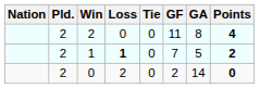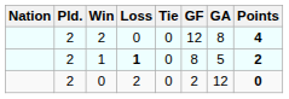row 2 | GF: 11 -> 12
row 3 | GF: 7 -> 8
row 4 | GA: 14 -> 12
